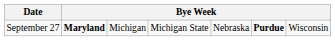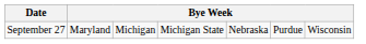September 27 | column 2: bold -> normal
September 27 | column 6: bold -> normal
